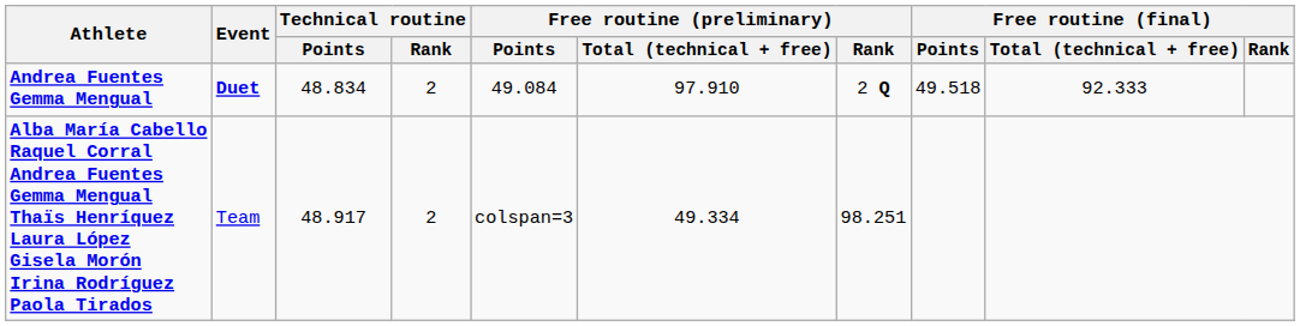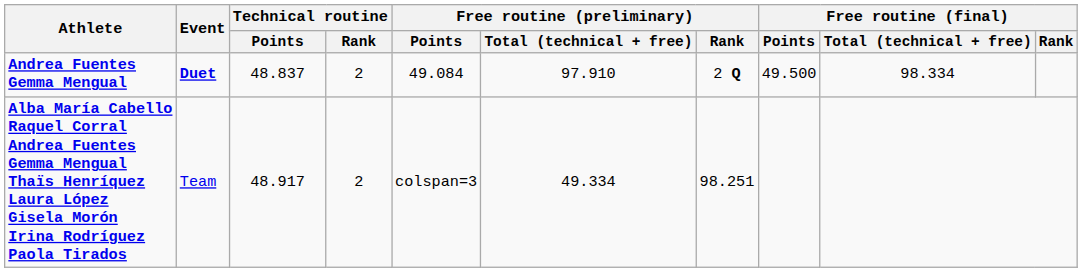Andrea Fuentes Gemma Mengual | Technical routine / Points: 48.834 -> 48.837
Andrea Fuentes Gemma Mengual | Free routine (final) / Points: 49.518 -> 49.500
Andrea Fuentes Gemma Mengual | Free routine (final) / Total (technical + free): 92.333 -> 98.334
